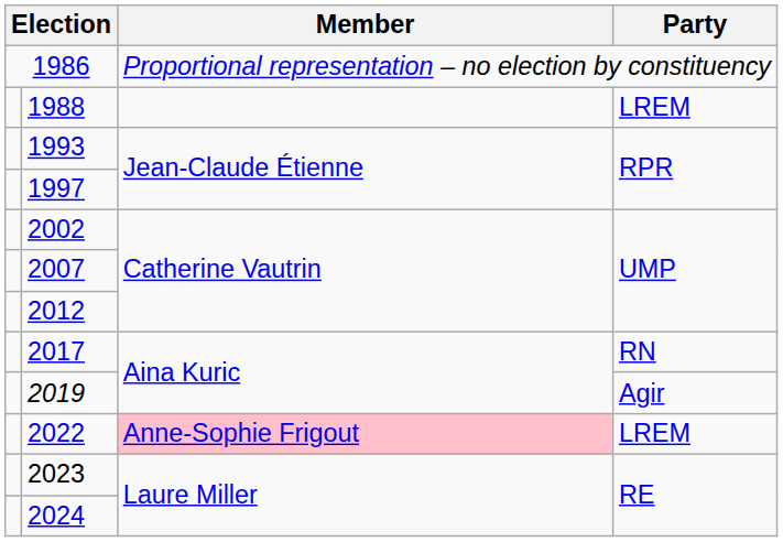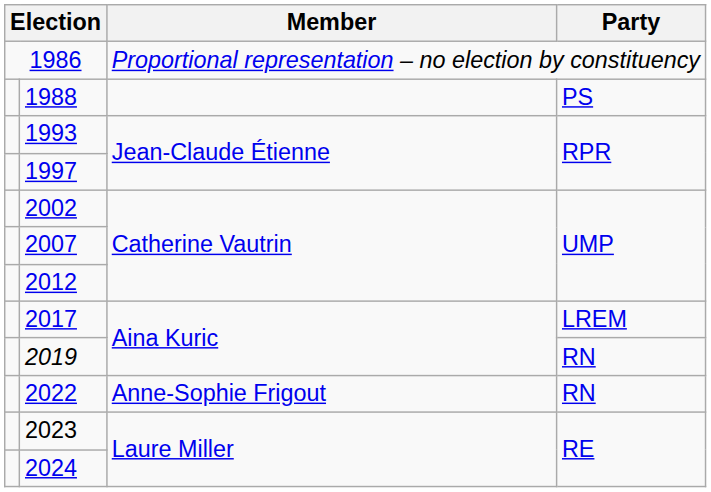1988 | Party: LREM -> PS
2017 | Party: RN -> LREM
2019 | Party: Agir -> RN
2022 | Member: pink background -> no background
2022 | Party: LREM -> RN
